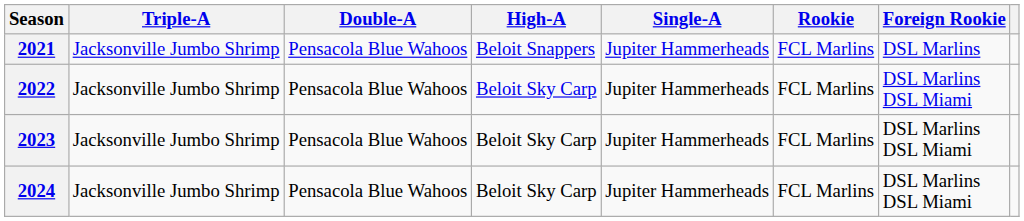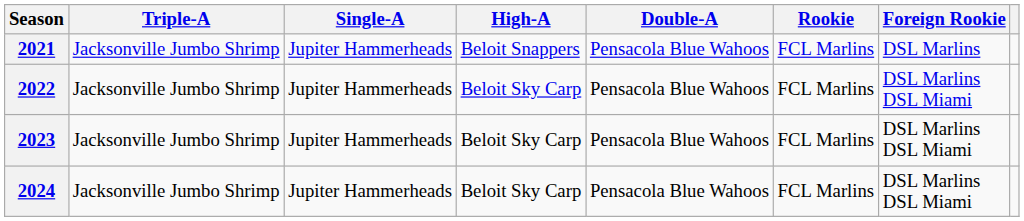columns swapped: Double-A <-> Single-A
